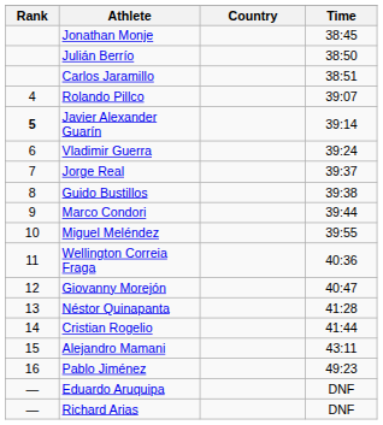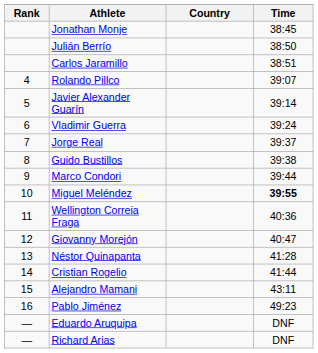Javier Alexander Guarín | Rank: bold -> normal
Miguel Meléndez | Time: normal -> bold
